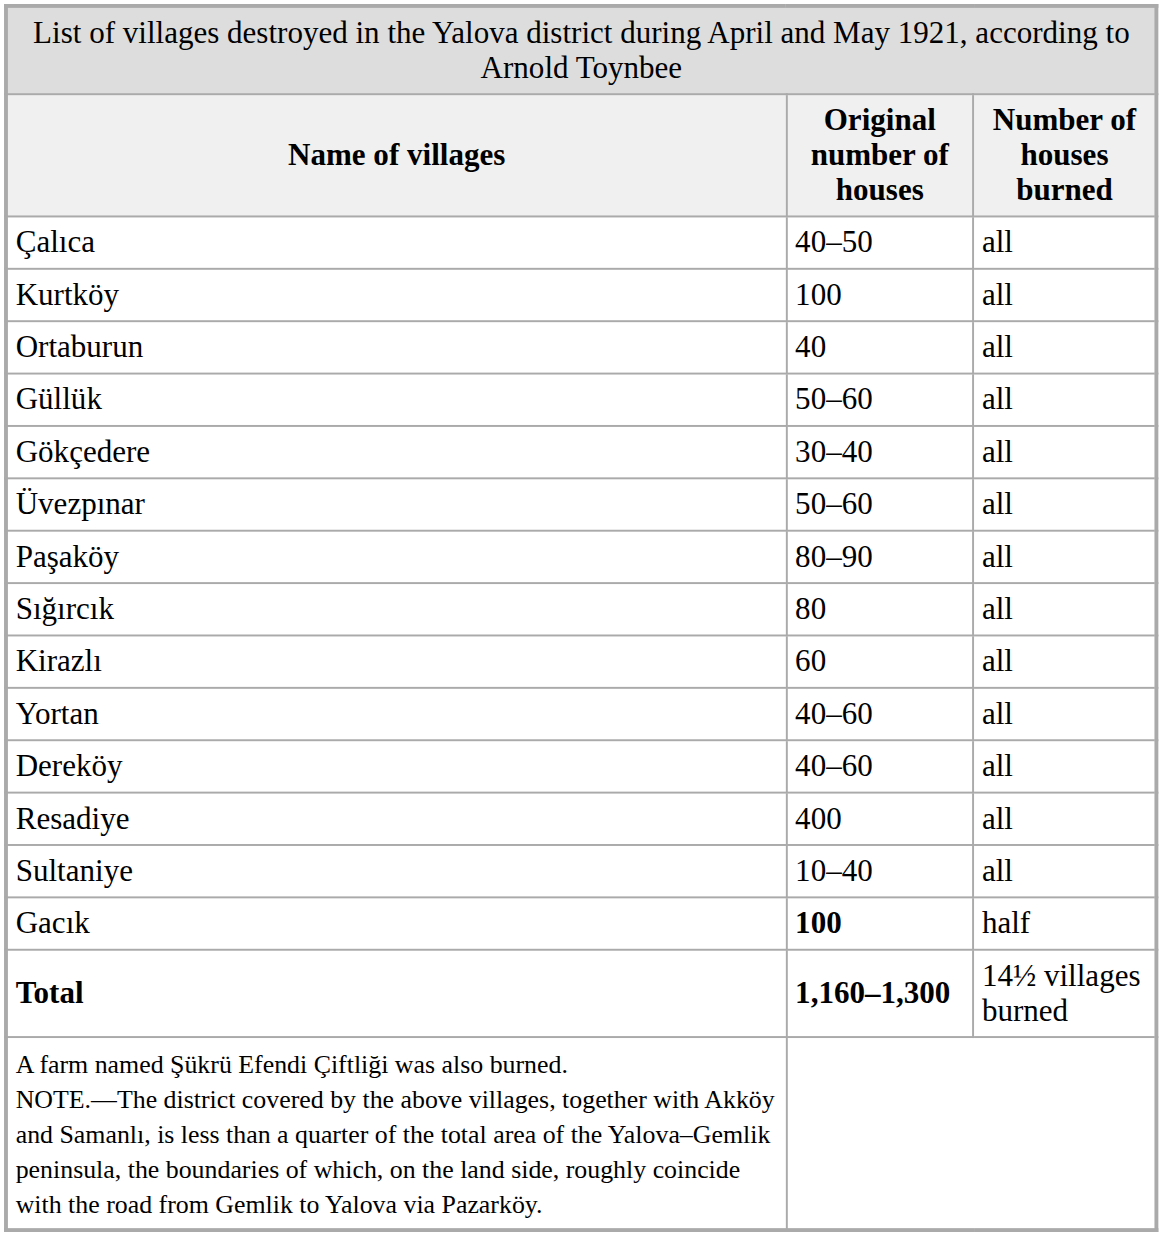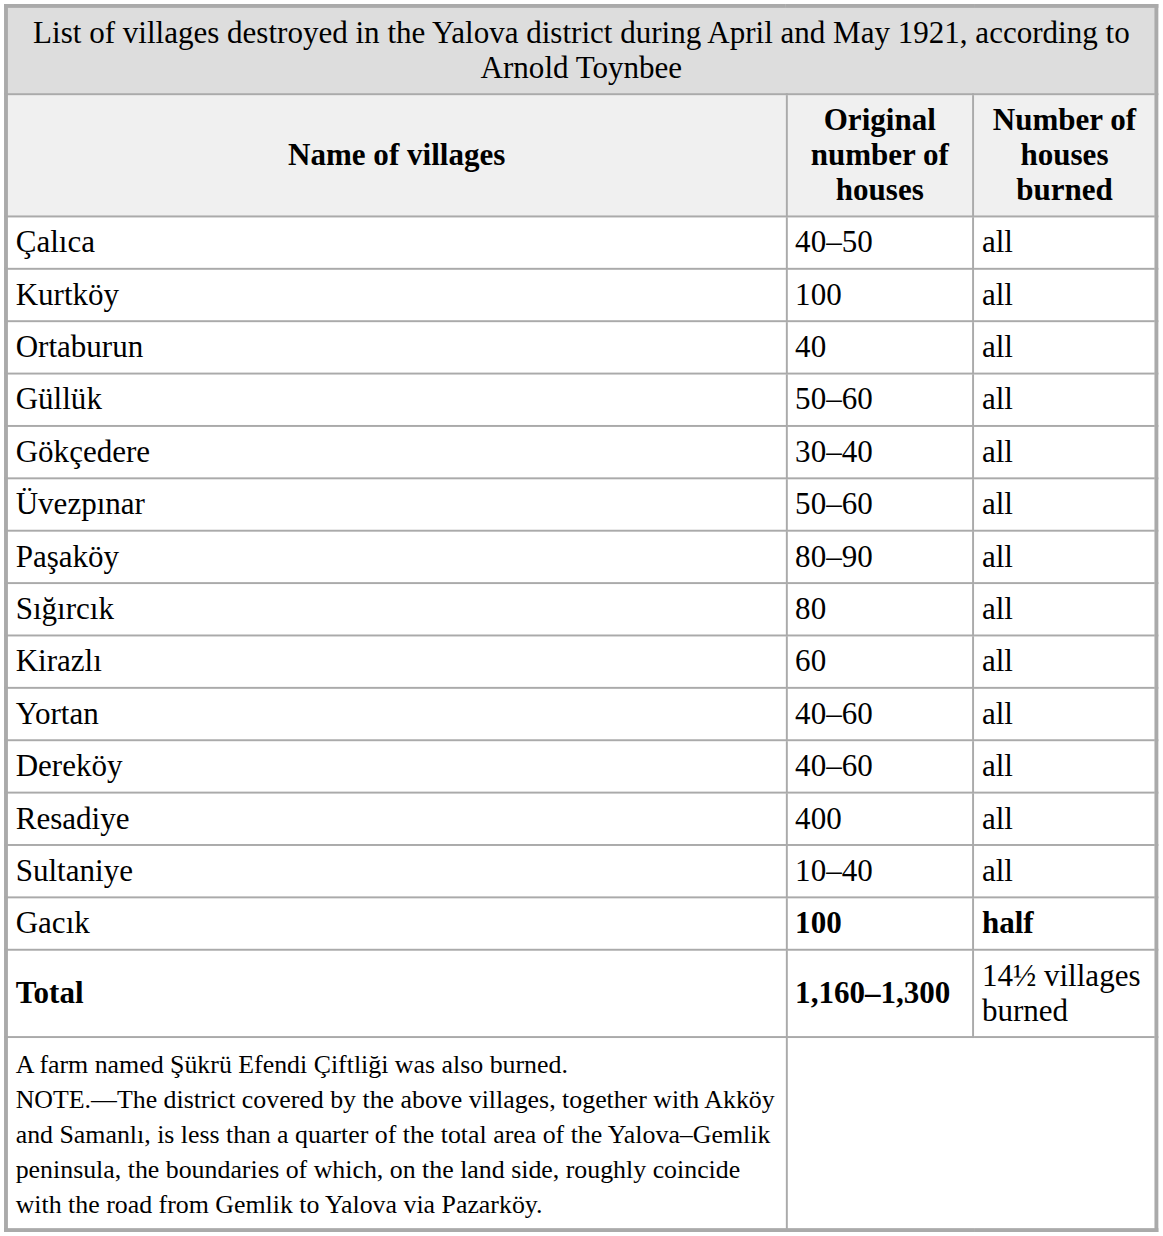Gacık | column 3: normal -> bold
